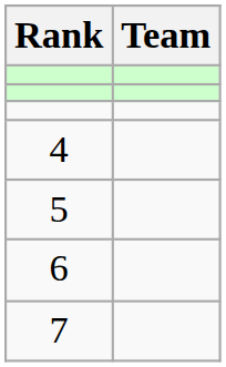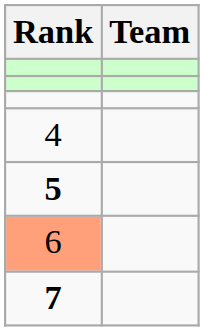row 6 | Rank: normal -> bold
row 7 | Rank: no background -> lightsalmon background
row 8 | Rank: normal -> bold
